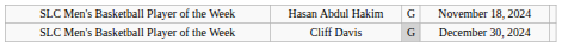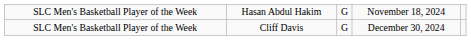SLC Men's Basketball Player of the Week / Cliff Davis | column 3: lightgrey background -> no background
